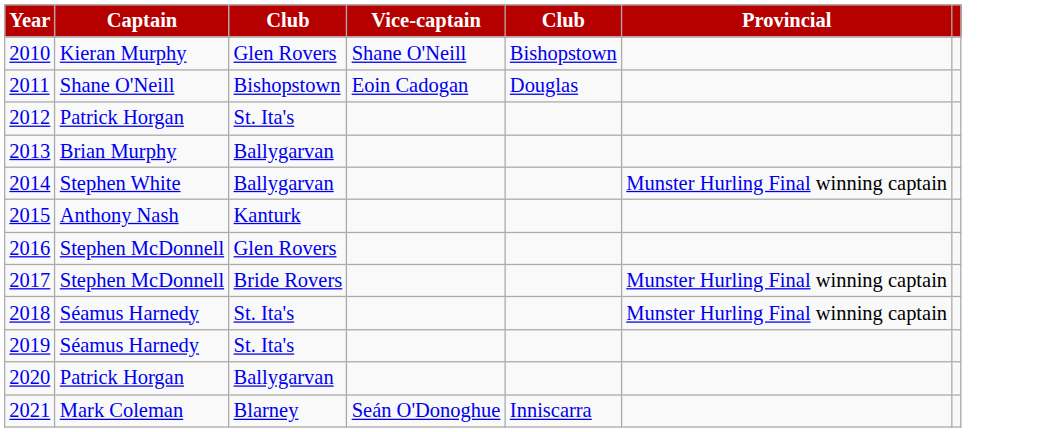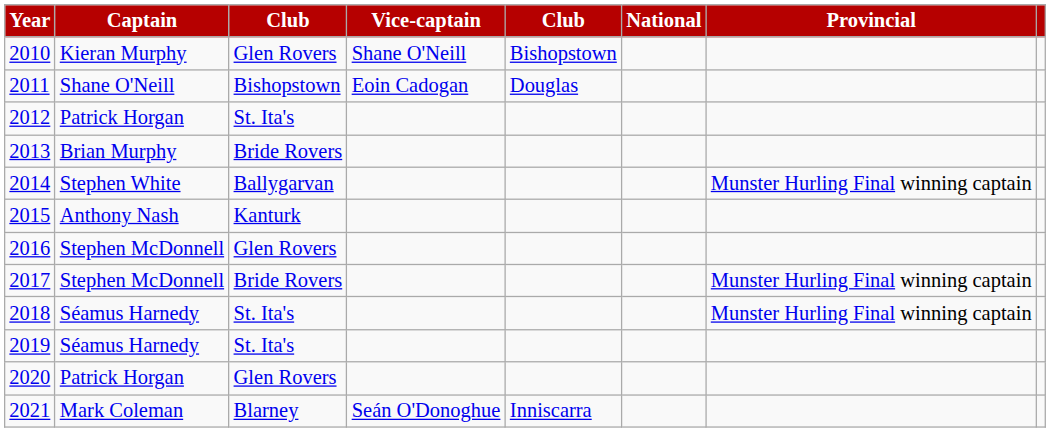+ column: National
2013 | column 3: Ballygarvan -> Bride Rovers
2020 | column 3: Ballygarvan -> Glen Rovers
